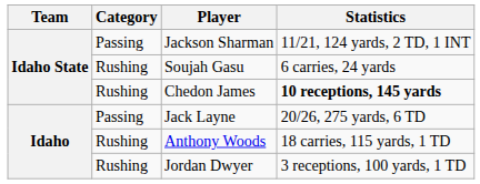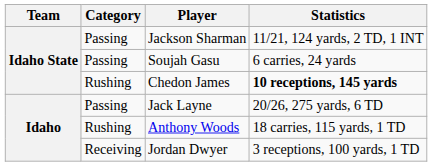Soujah Gasu | Category: Rushing -> Passing
Jordan Dwyer | Category: Rushing -> Receiving
